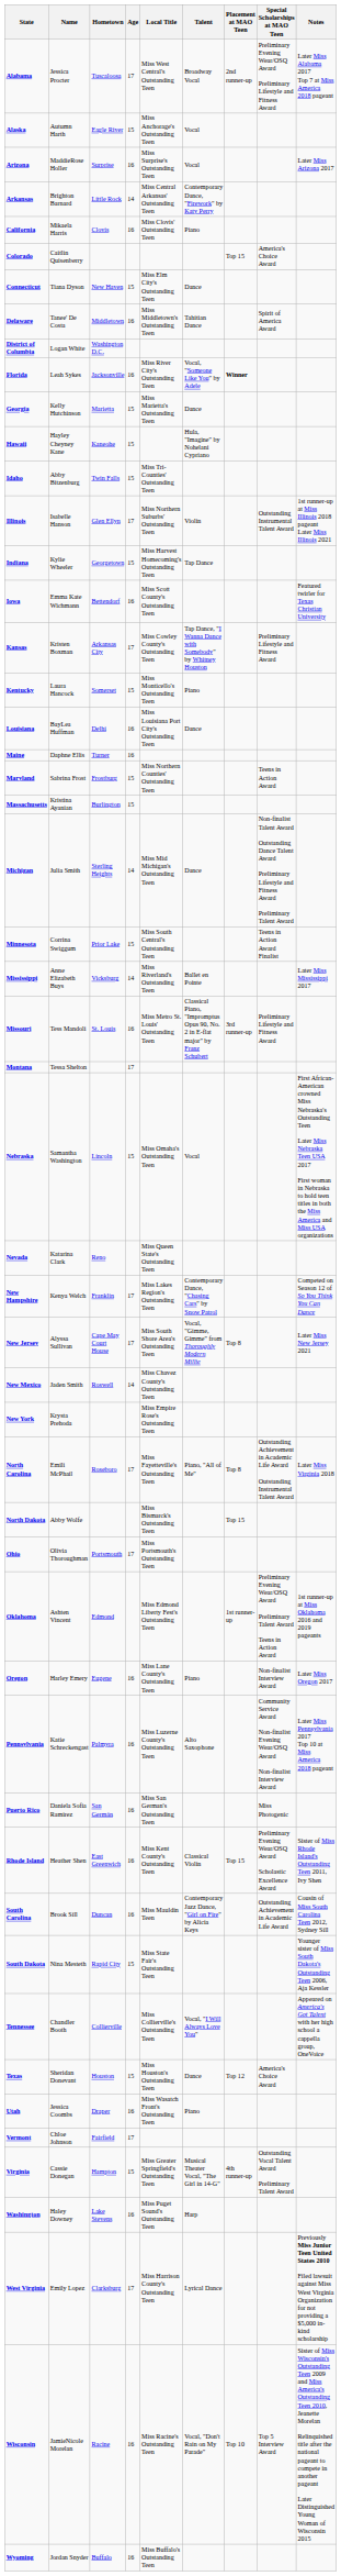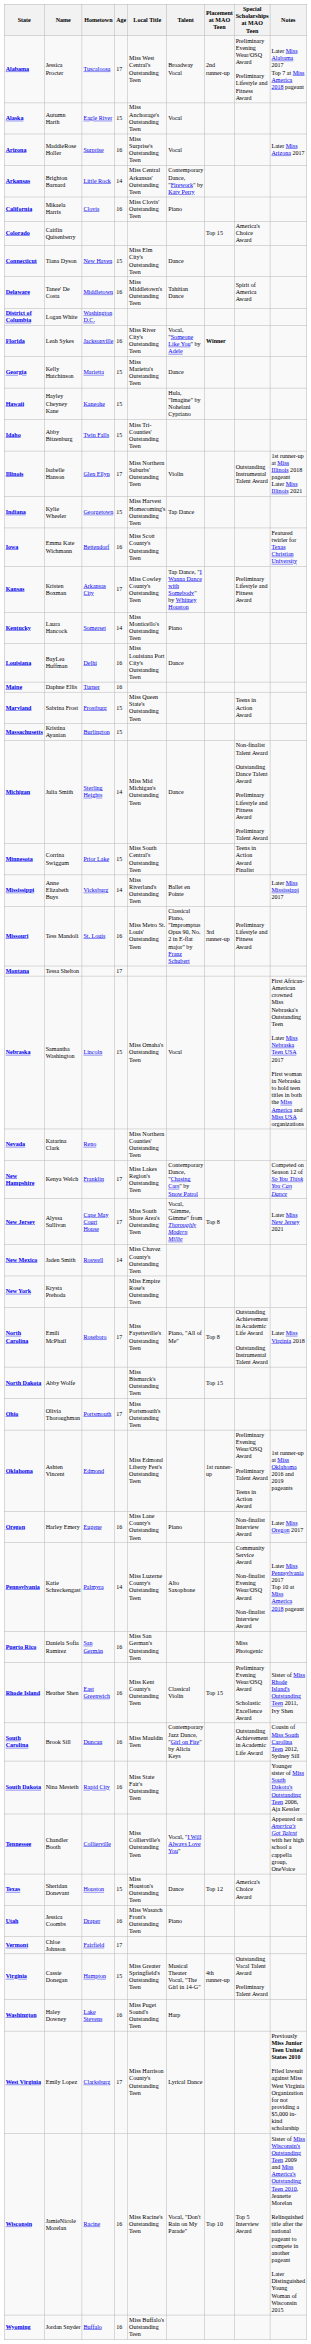Kentucky | Age: 15 -> 14
Maryland | Local Title: Miss Northern Counties' Outstanding Teen -> Miss Queen State's Outstanding Teen
Nevada | Local Title: Miss Queen State's Outstanding Teen -> Miss Northern Counties' Outstanding Teen
Pennsylvania | Age: 16 -> 14
South Dakota | Age: 15 -> 16
